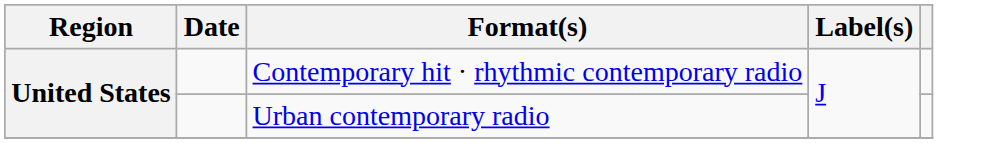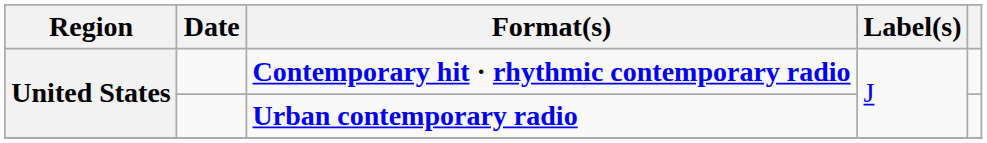Contemporary hit · rhythmic contemporary radio | Format(s): normal -> bold
Urban contemporary radio | Format(s): normal -> bold
